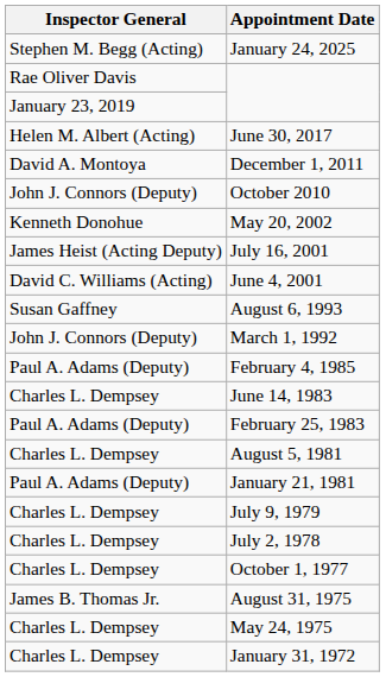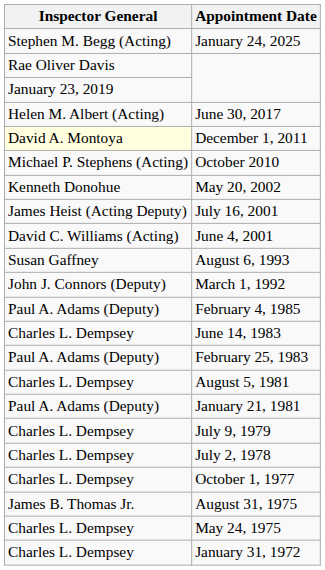row 6 | Inspector General: no background -> lightyellow background
row 7 | Inspector General: John J. Connors (Deputy) -> Michael P. Stephens (Acting)
